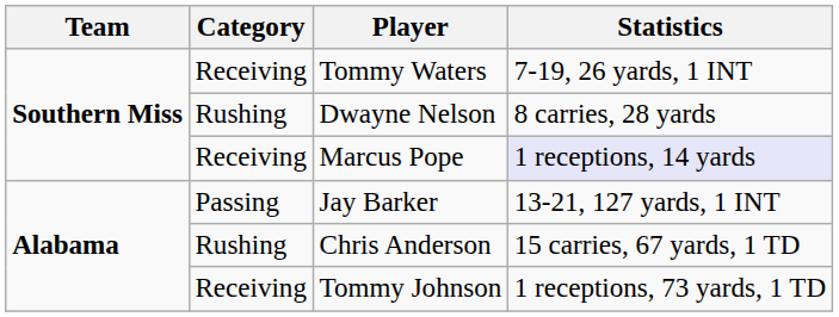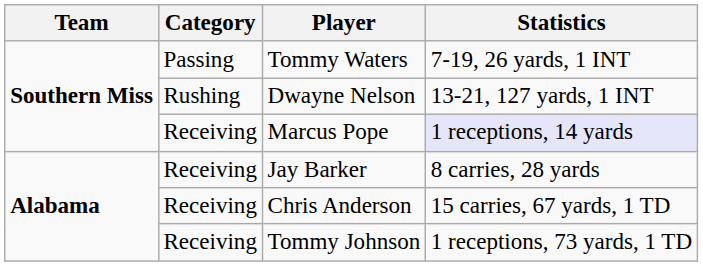Tommy Waters | Category: Receiving -> Passing
Dwayne Nelson | Statistics: 8 carries, 28 yards -> 13-21, 127 yards, 1 INT
Jay Barker | Category: Passing -> Receiving
Jay Barker | Statistics: 13-21, 127 yards, 1 INT -> 8 carries, 28 yards
Chris Anderson | Category: Rushing -> Receiving
